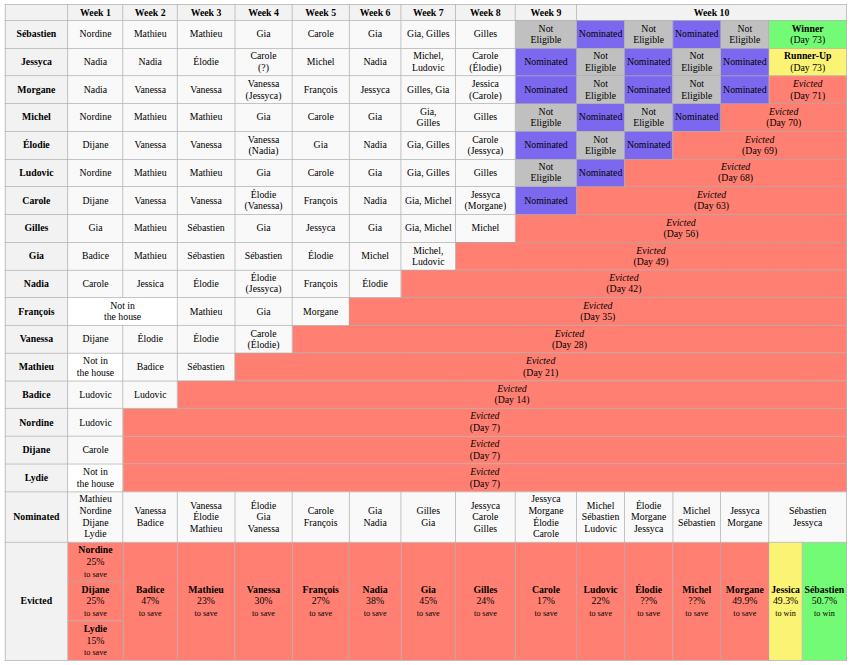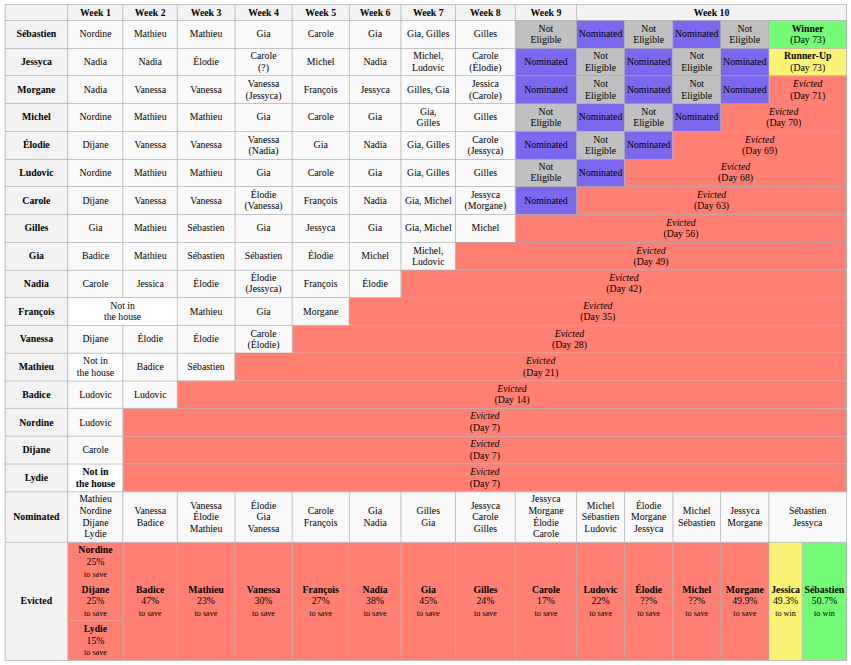Lydie | Week 1: normal -> bold
